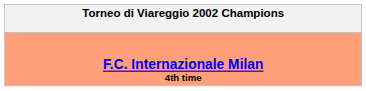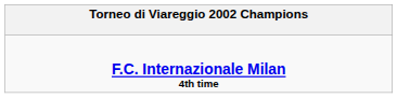row 2 | column 1: lightsalmon background -> no background
